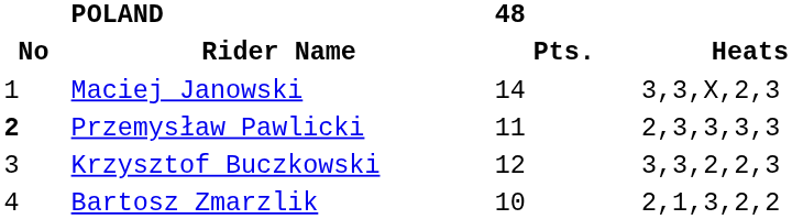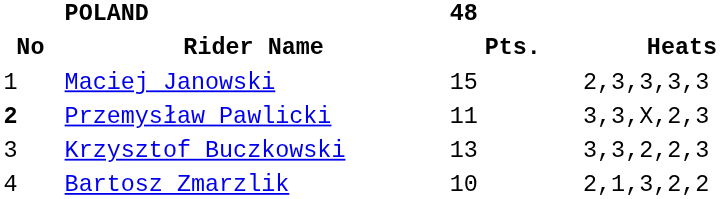Maciej Janowski | 48 / Pts.: 14 -> 15
Maciej Janowski | Heats: 3,3,X,2,3 -> 2,3,3,3,3
Przemysław Pawlicki | Heats: 2,3,3,3,3 -> 3,3,X,2,3
Krzysztof Buczkowski | 48 / Pts.: 12 -> 13
